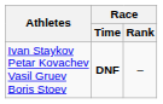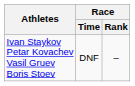Ivan Staykov Petar Kovachev Vasil Gruev Boris Stoev | Race / Time: bold -> normal
